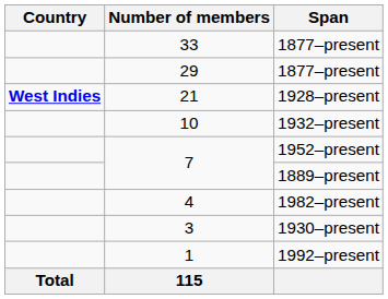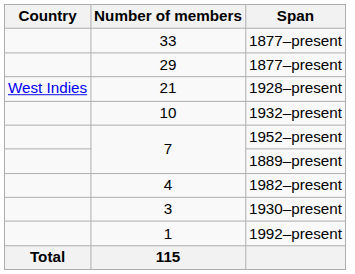21 | Country: bold -> normal
